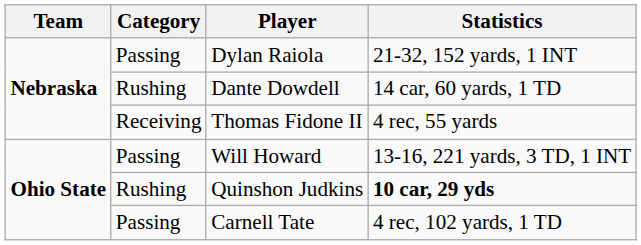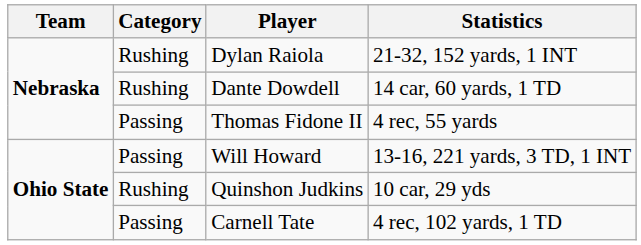Dylan Raiola | Category: Passing -> Rushing
Thomas Fidone II | Category: Receiving -> Passing
Quinshon Judkins | Statistics: bold -> normal
